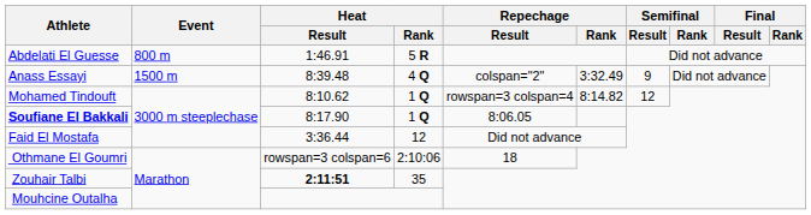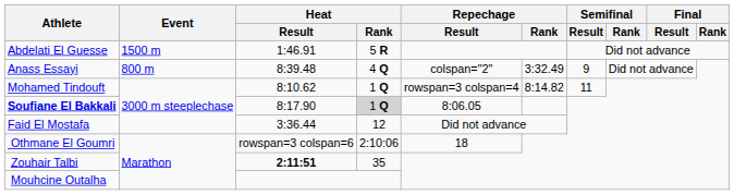Abdelati El Guesse | Event: 800 m -> 1500 m
Anass Essayi | Event: 1500 m -> 800 m
Mohamed Tindouft | Semifinal / Result: 12 -> 11
Soufiane El Bakkali | Heat / Rank: no background -> lightgrey background
